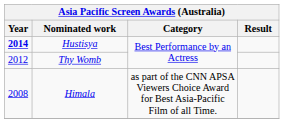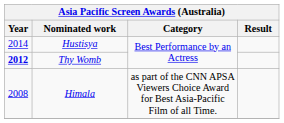Hustisya | Year: bold -> normal
Thy Womb | Year: normal -> bold
